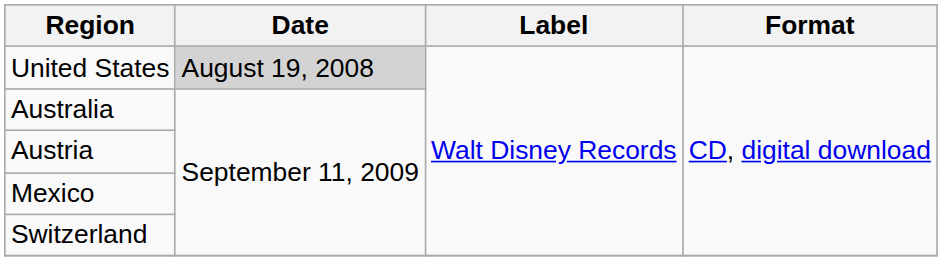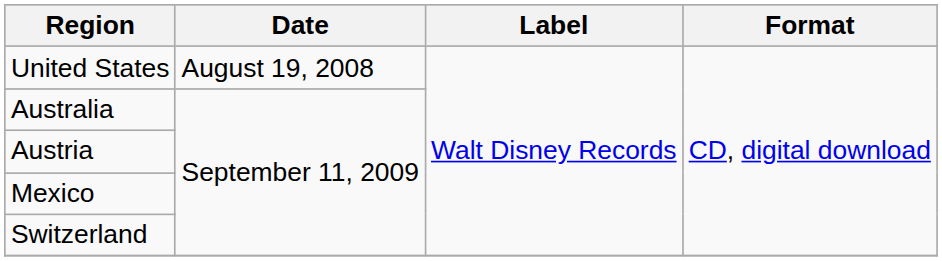United States | Date: lightgrey background -> no background
